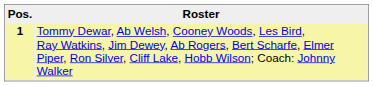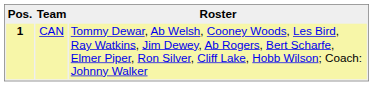+ column: Team | CAN
